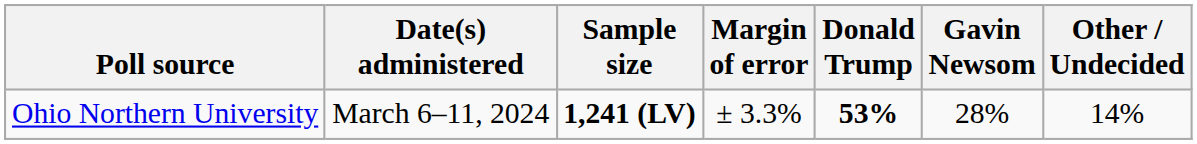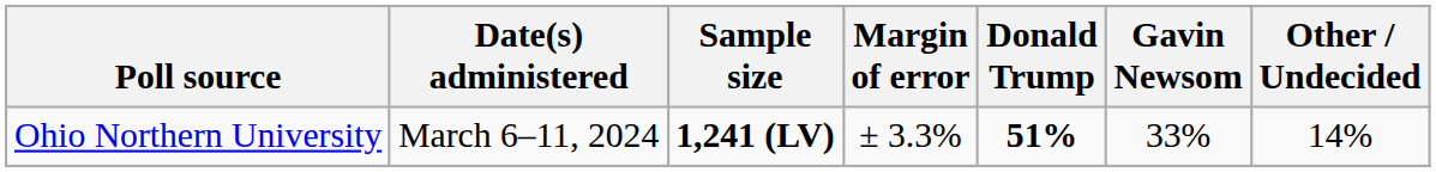Ohio Northern University | Donald Trump: 53% -> 51%
Ohio Northern University | Gavin Newsom: 28% -> 33%
